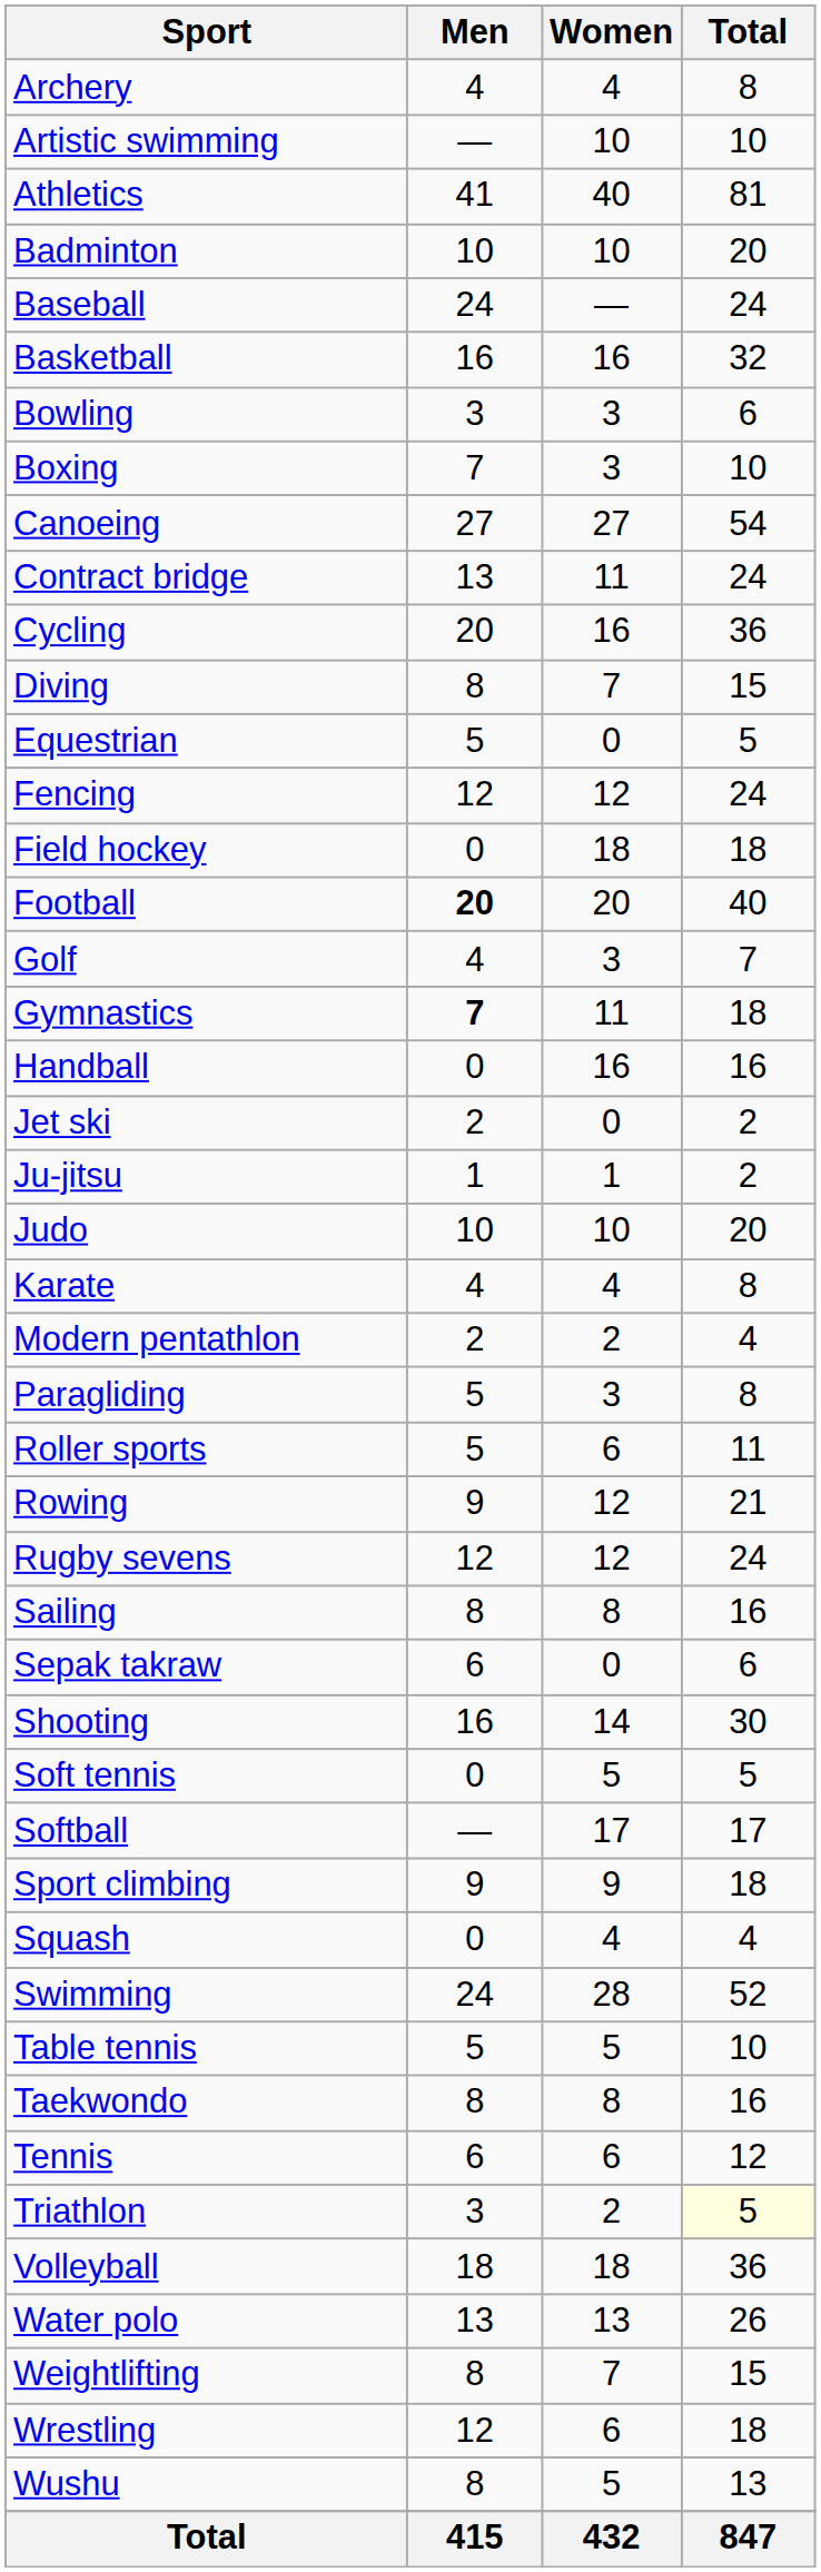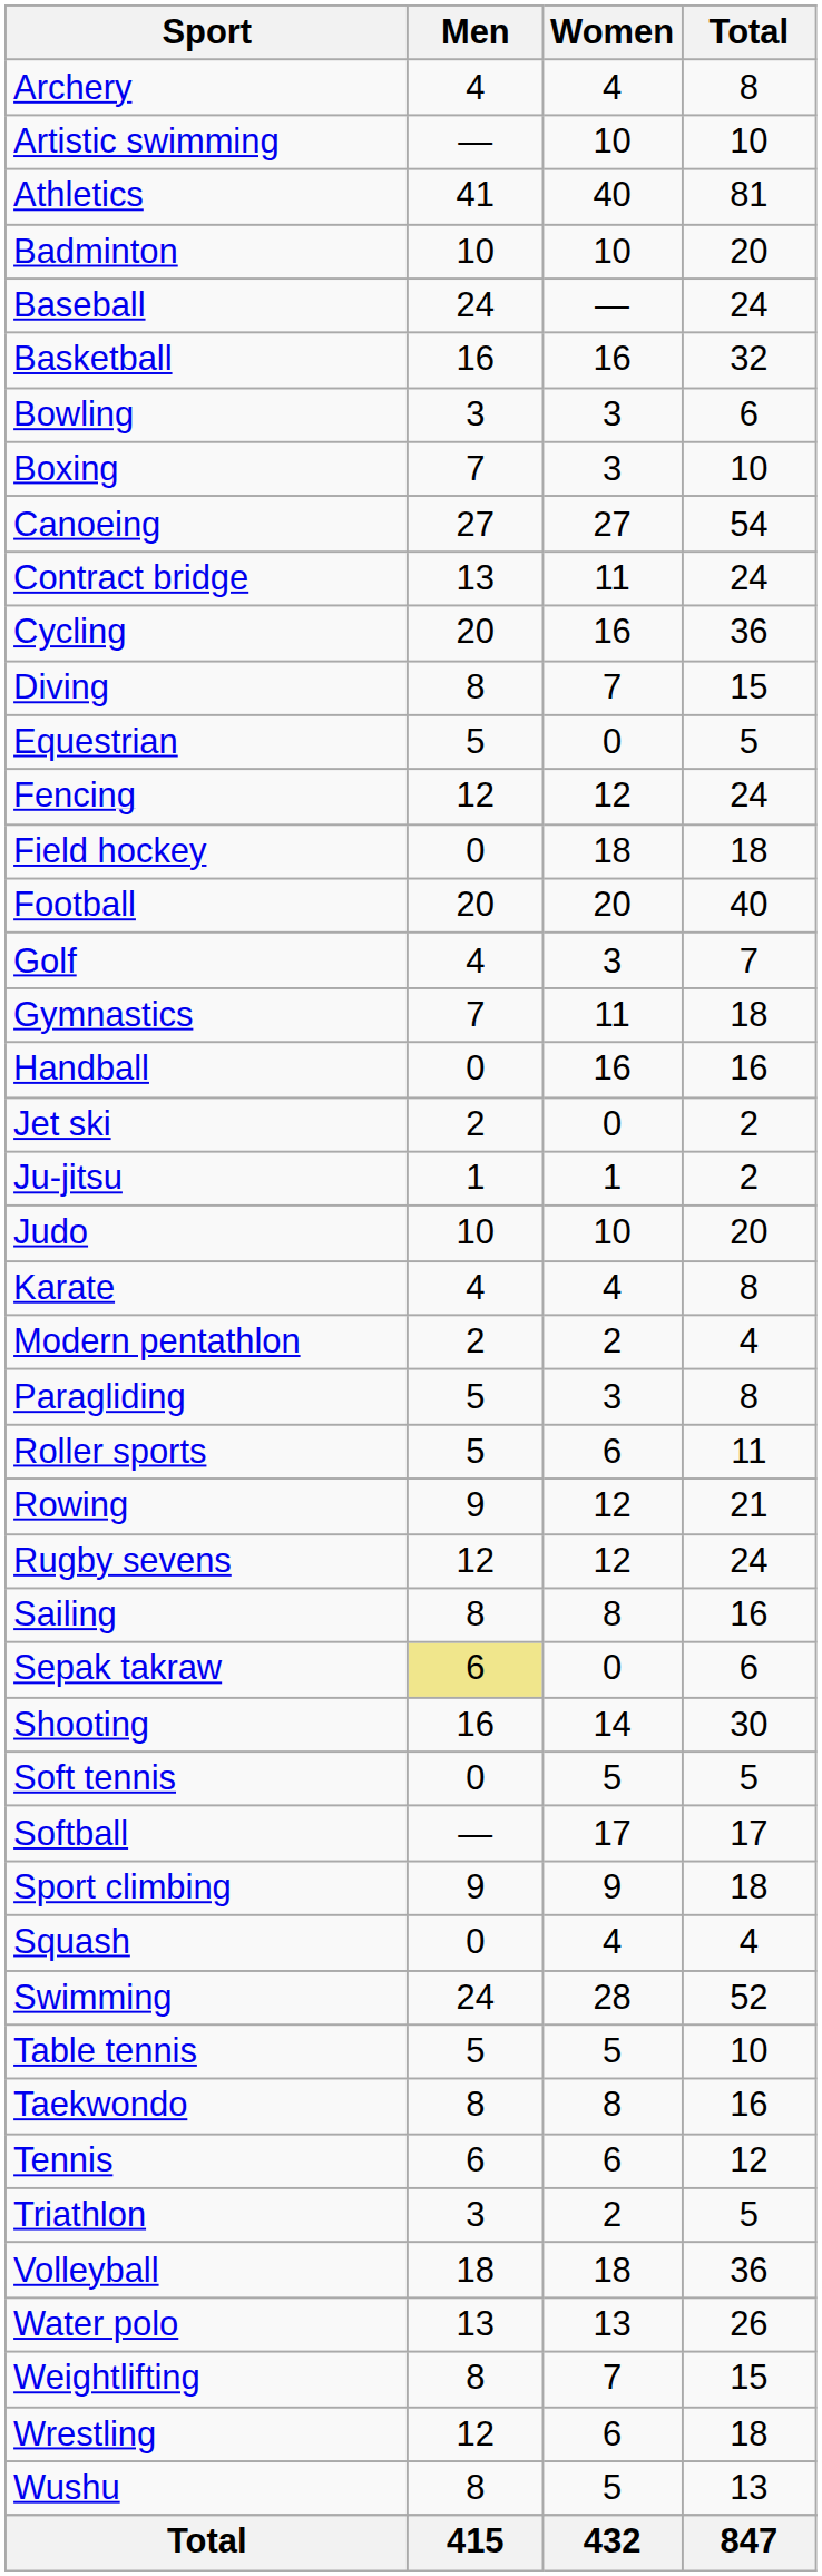Football | Men: bold -> normal
Gymnastics | Men: bold -> normal
Sepak takraw | Men: no background -> khaki background
Triathlon | Total: lightyellow background -> no background
